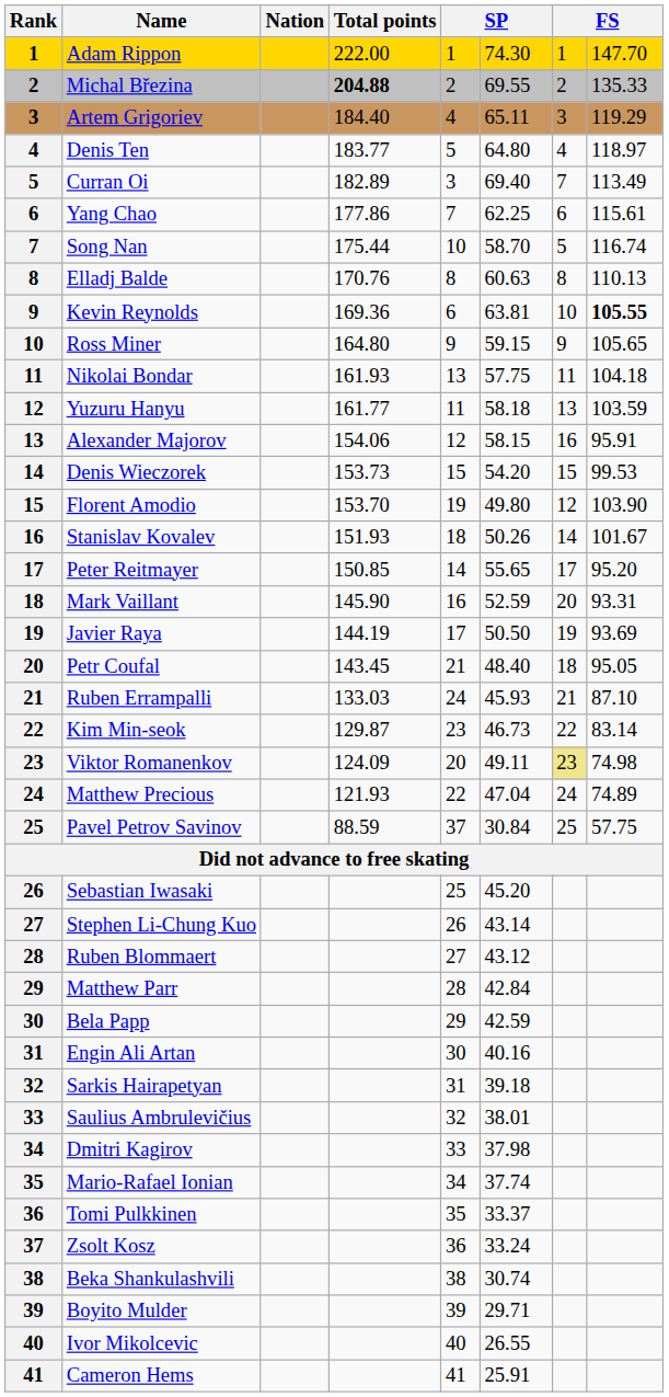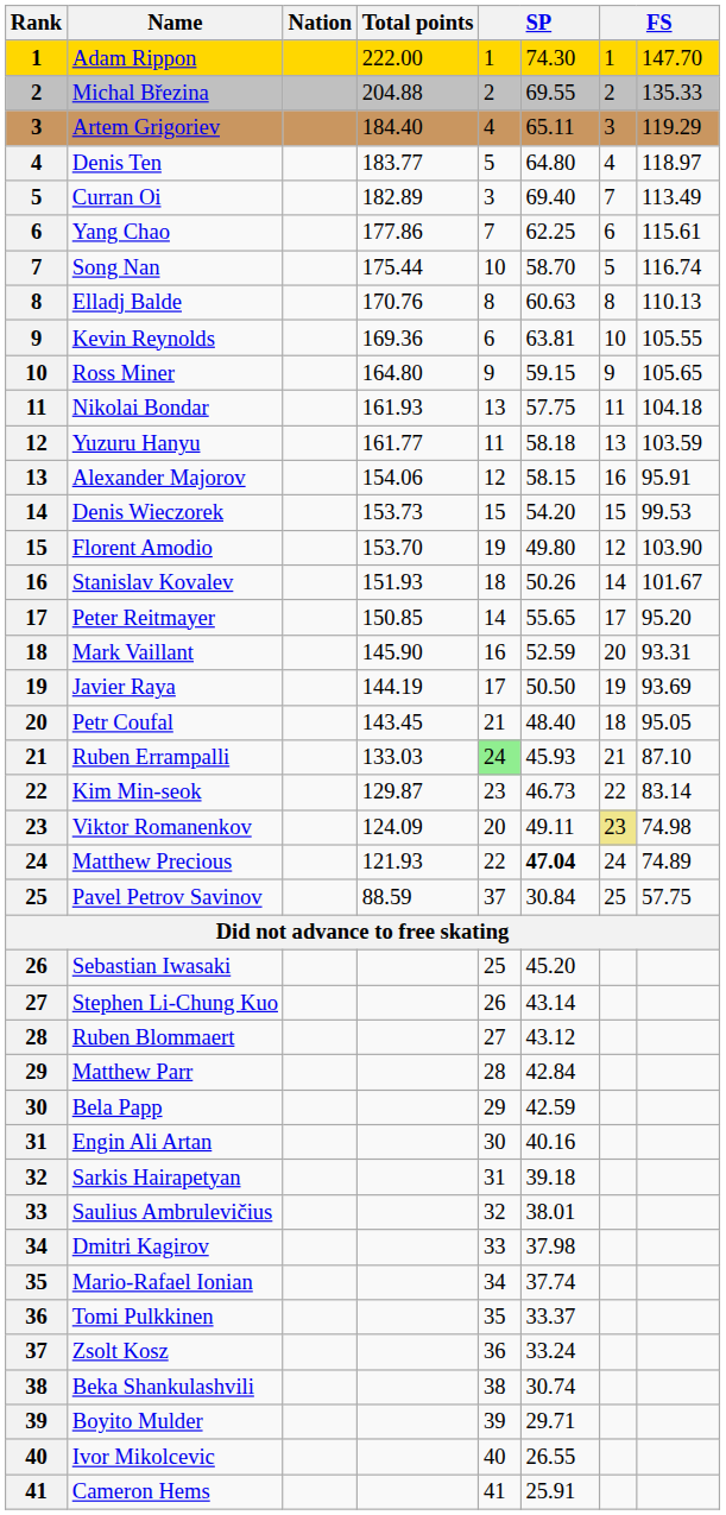Michal Březina | Total points: bold -> normal
Kevin Reynolds | column 8: bold -> normal
Ruben Errampalli | column 5: no background -> lightgreen background
Matthew Precious | column 6: normal -> bold
